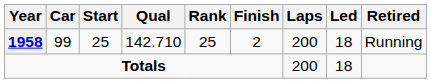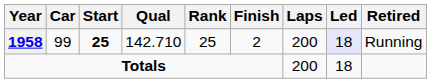1958 | Start: normal -> bold
1958 | Led: no background -> lavender background
